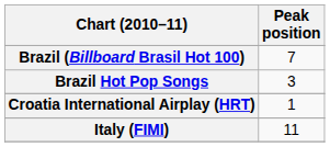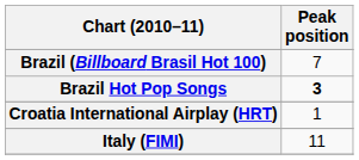Brazil Hot Pop Songs | Peak position: normal -> bold
